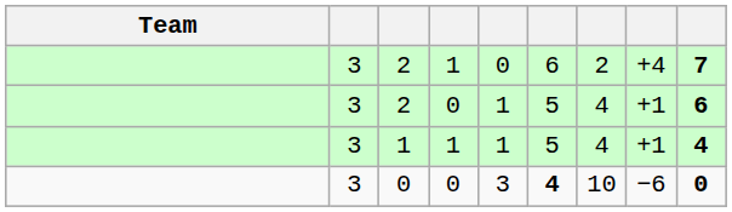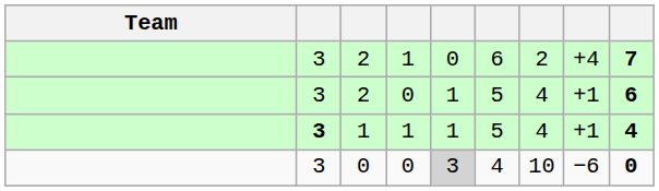row 4 | column 2: normal -> bold
row 5 | column 5: no background -> lightgrey background
row 5 | column 6: bold -> normal
